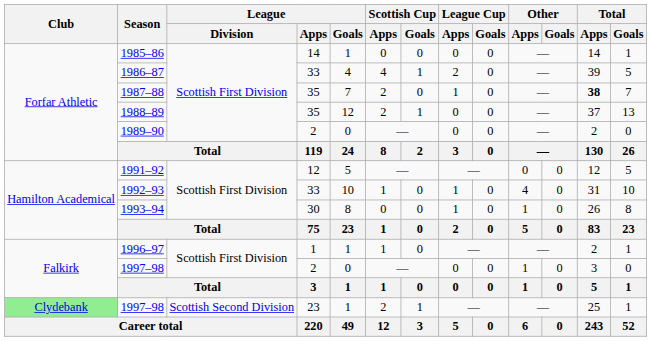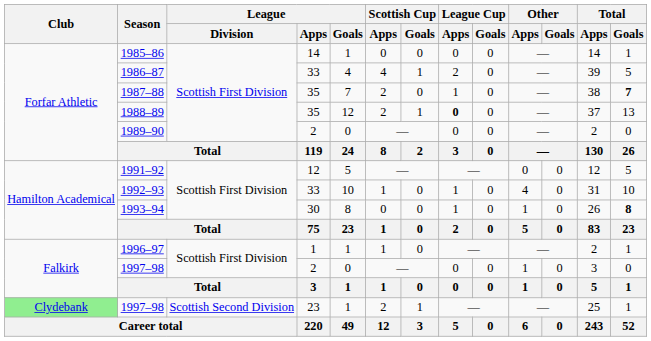1987–88 | Total / Apps: bold -> normal
1987–88 | Total / Goals: normal -> bold
1988–89 | League Cup / Apps: normal -> bold
1993–94 | Total / Goals: normal -> bold
